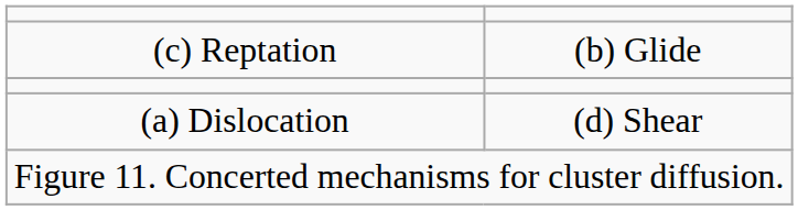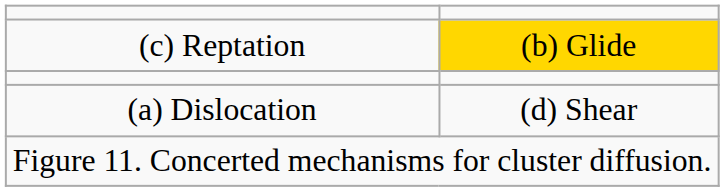row 2 | column 2: no background -> gold background
